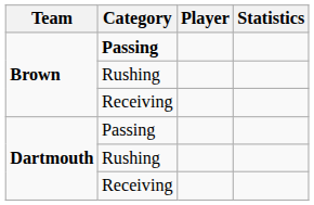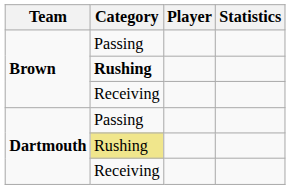Brown / Passing | Category: bold -> normal
Brown / Rushing | Category: normal -> bold
Dartmouth / Rushing | Category: no background -> khaki background
